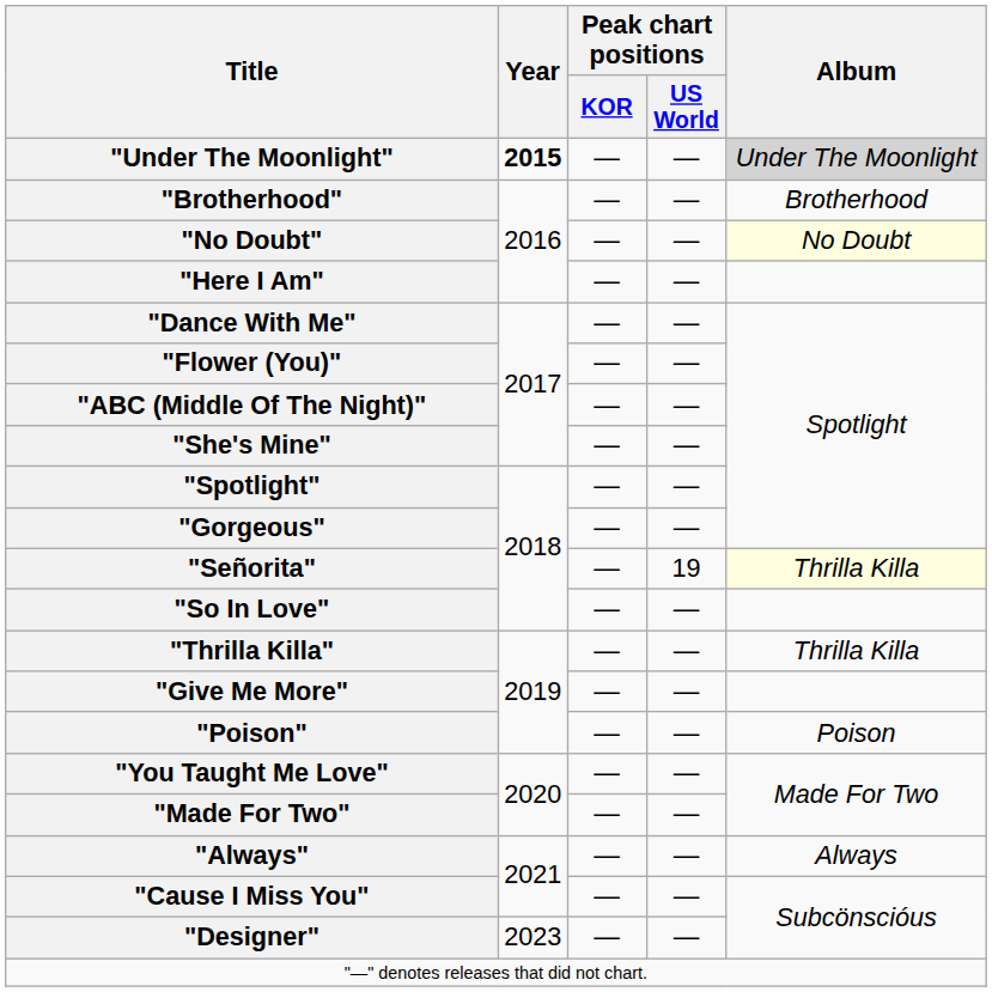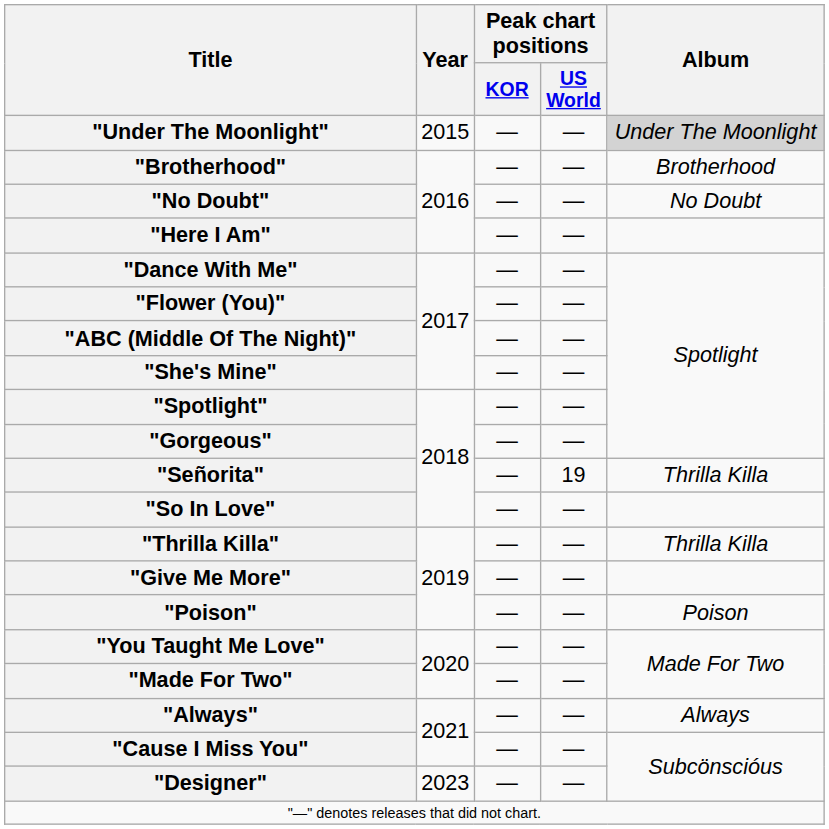"Under The Moonlight" | Year: bold -> normal
"No Doubt" | Album: lightyellow background -> no background
"Señorita" | Album: lightyellow background -> no background
